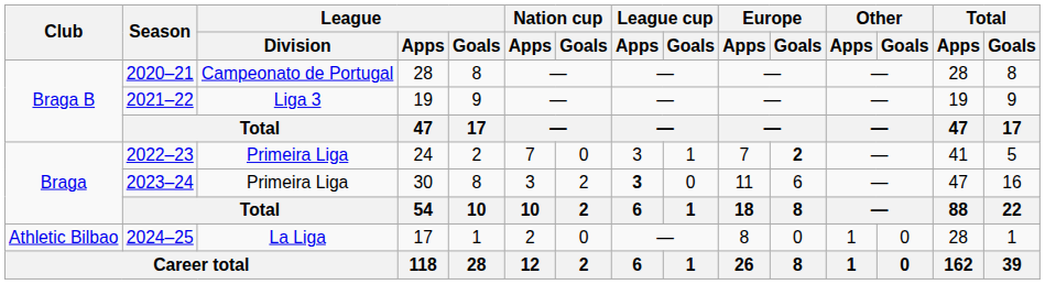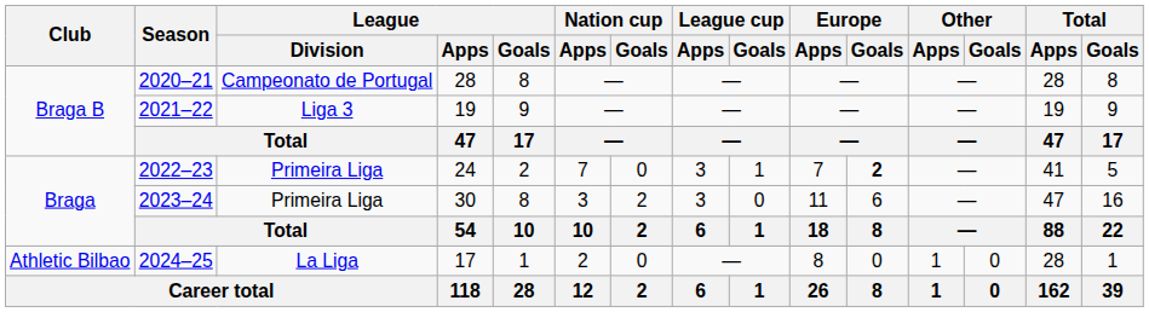2023–24 | League cup / Apps: bold -> normal
